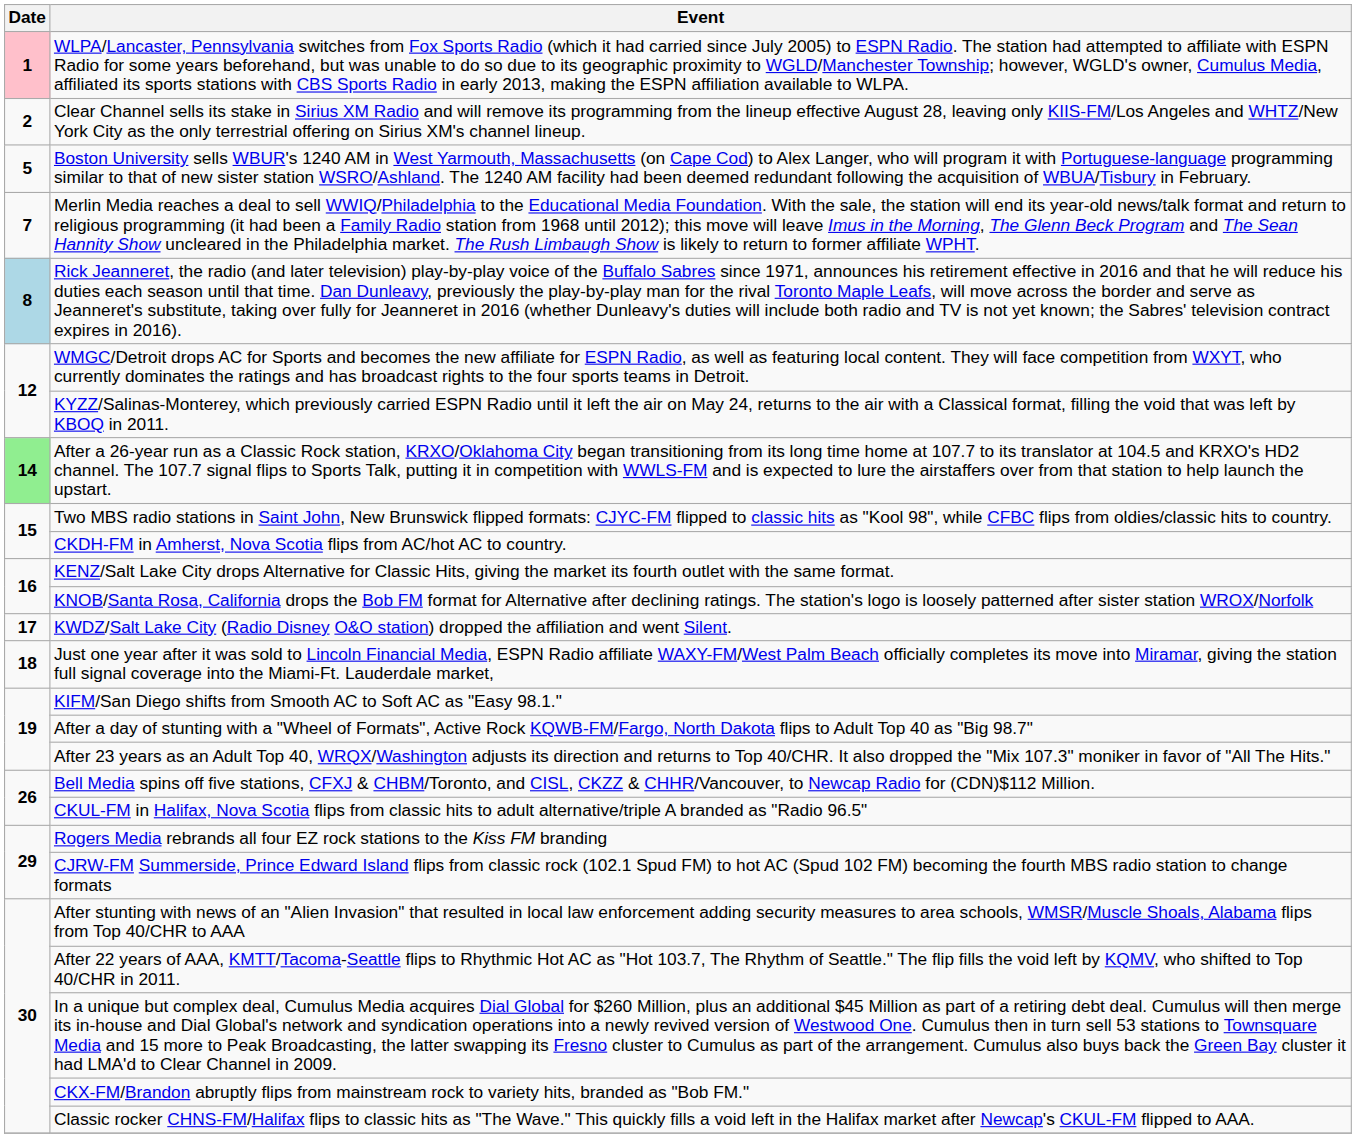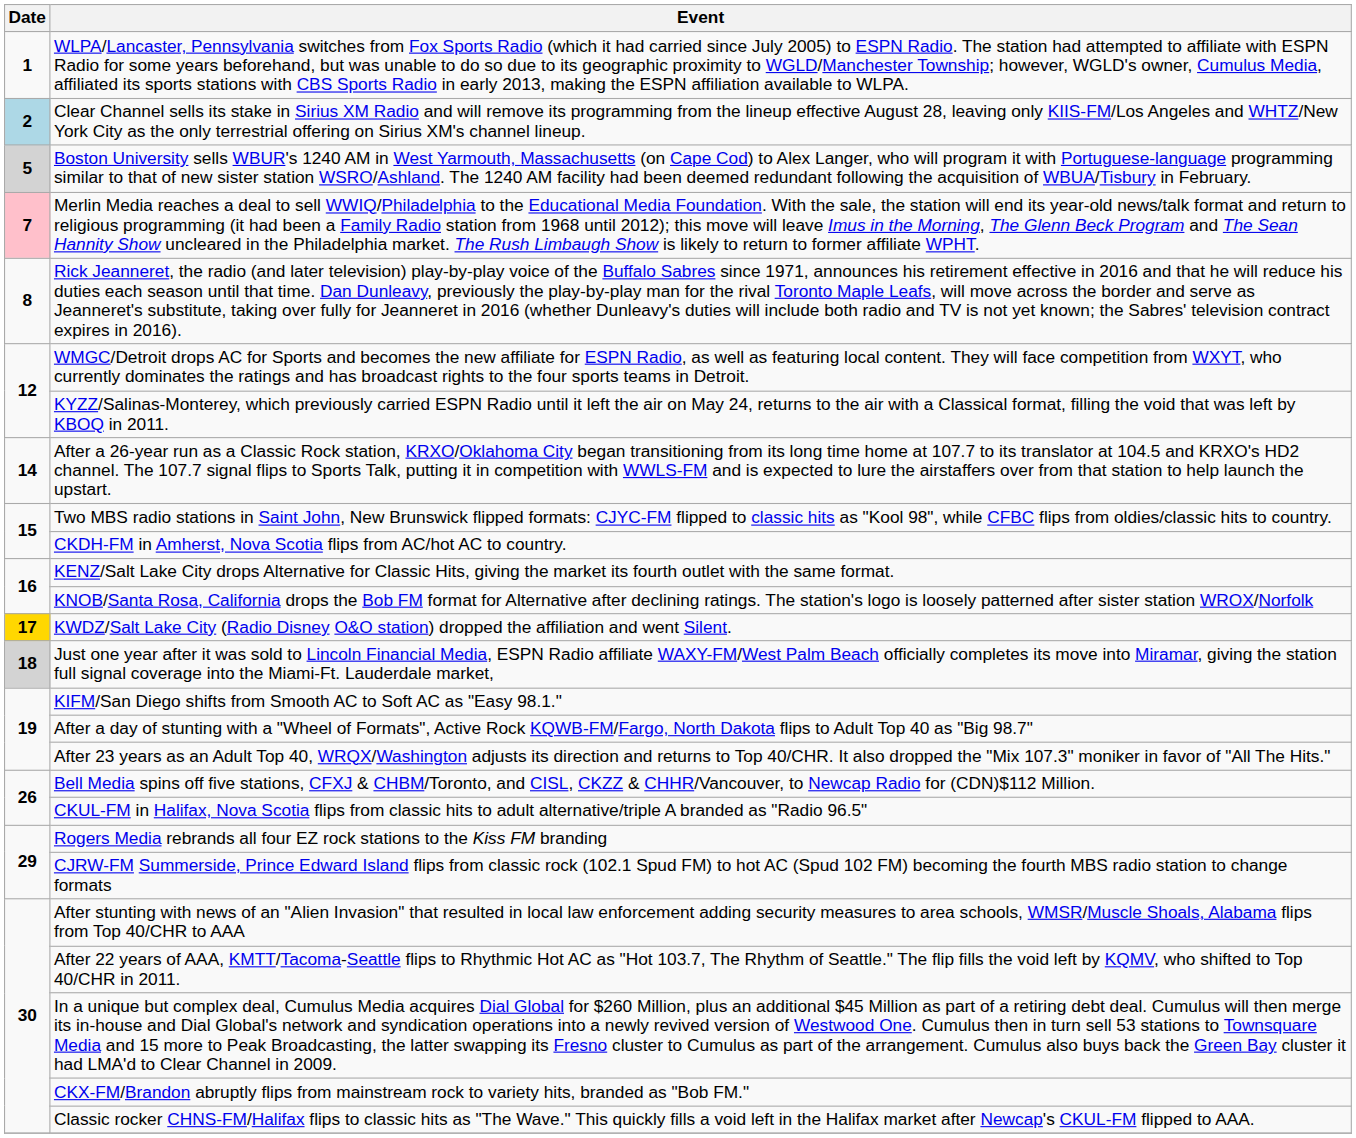row 2 | Date: pink background -> no background
row 3 | Date: no background -> lightblue background
row 4 | Date: no background -> lightgrey background
row 5 | Date: no background -> pink background
row 6 | Date: lightblue background -> no background
row 9 | Date: lightgreen background -> no background
row 14 | Date: no background -> gold background
row 15 | Date: no background -> lightgrey background
